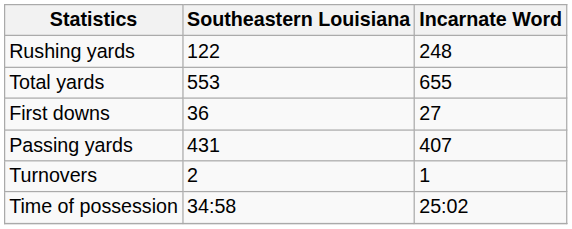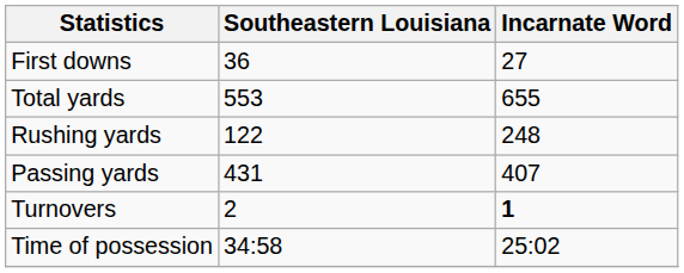rows swapped: First downs <-> Rushing yards
Turnovers | Incarnate Word: normal -> bold
